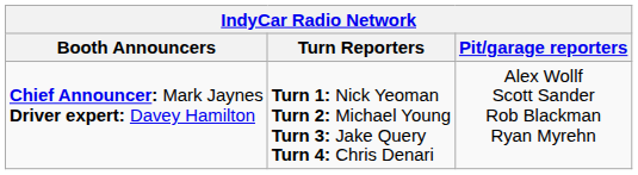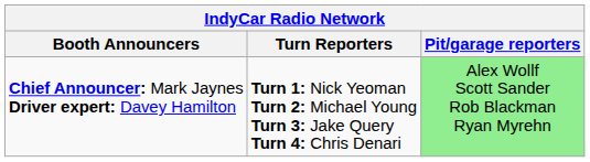Chief Announcer: Mark Jaynes Driver expert: Davey Hamilton | Pit/garage reporters: no background -> lightgreen background
